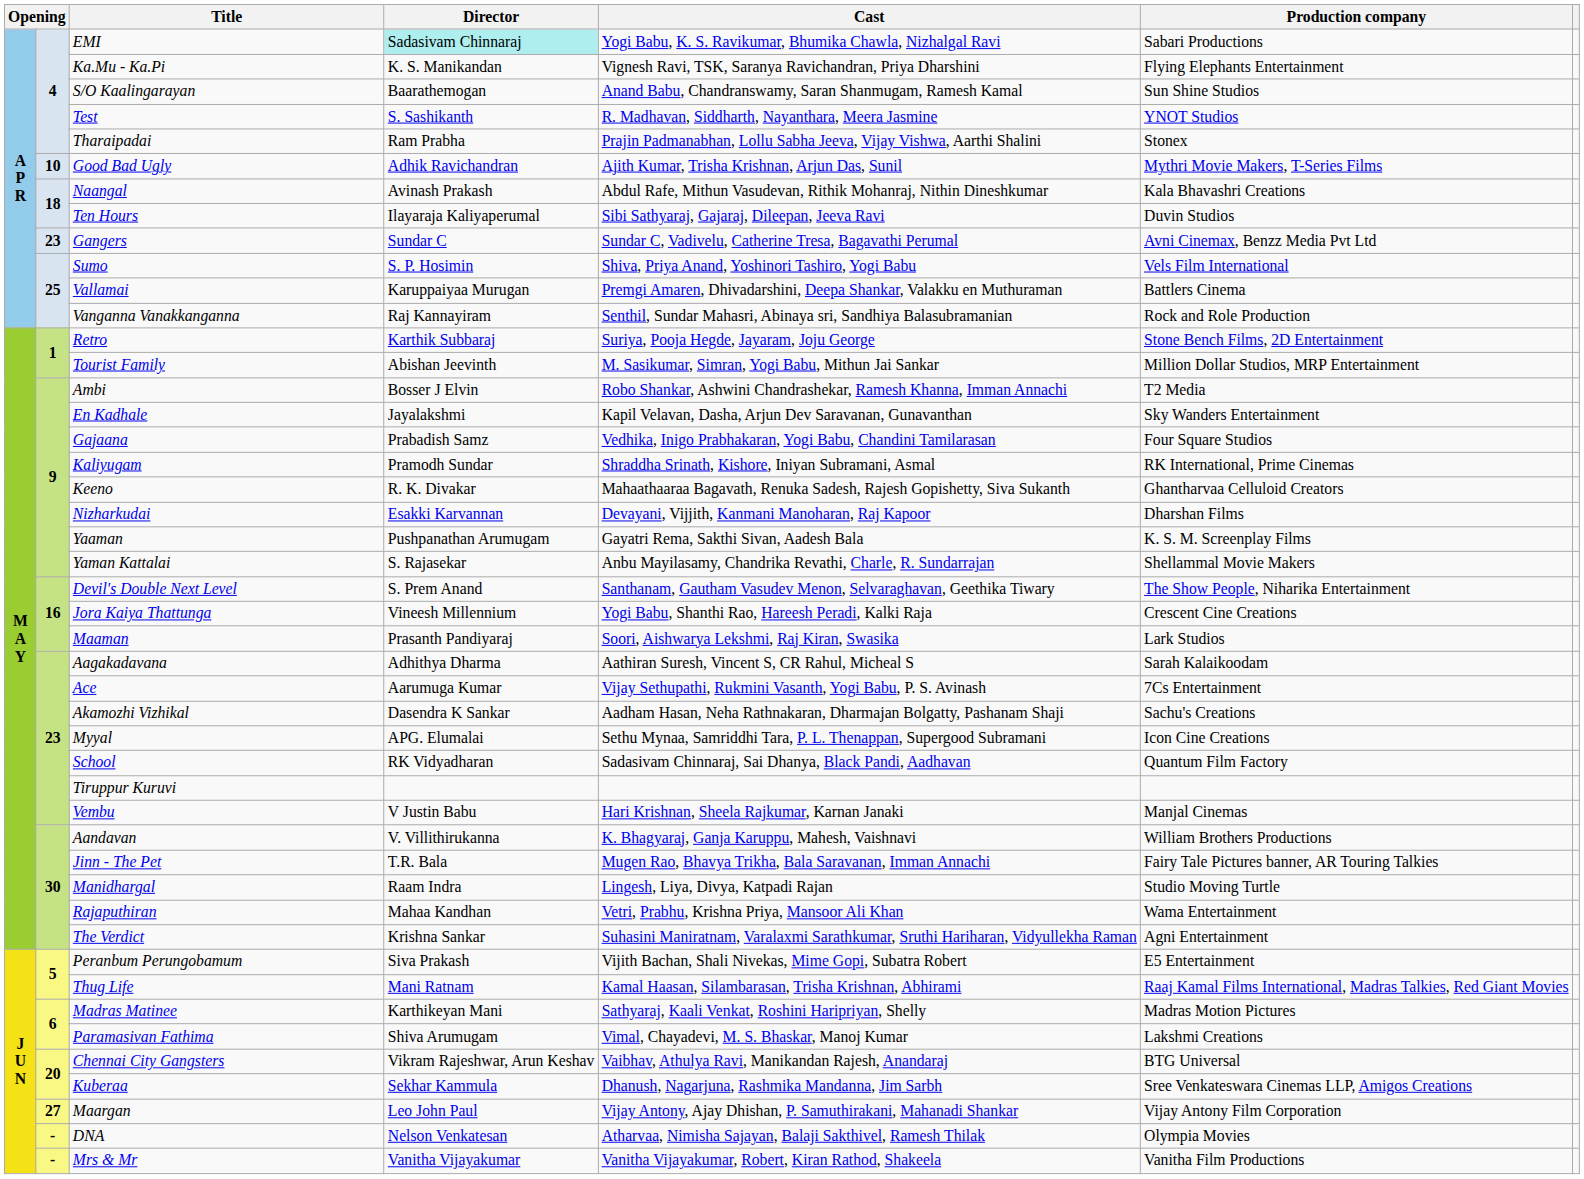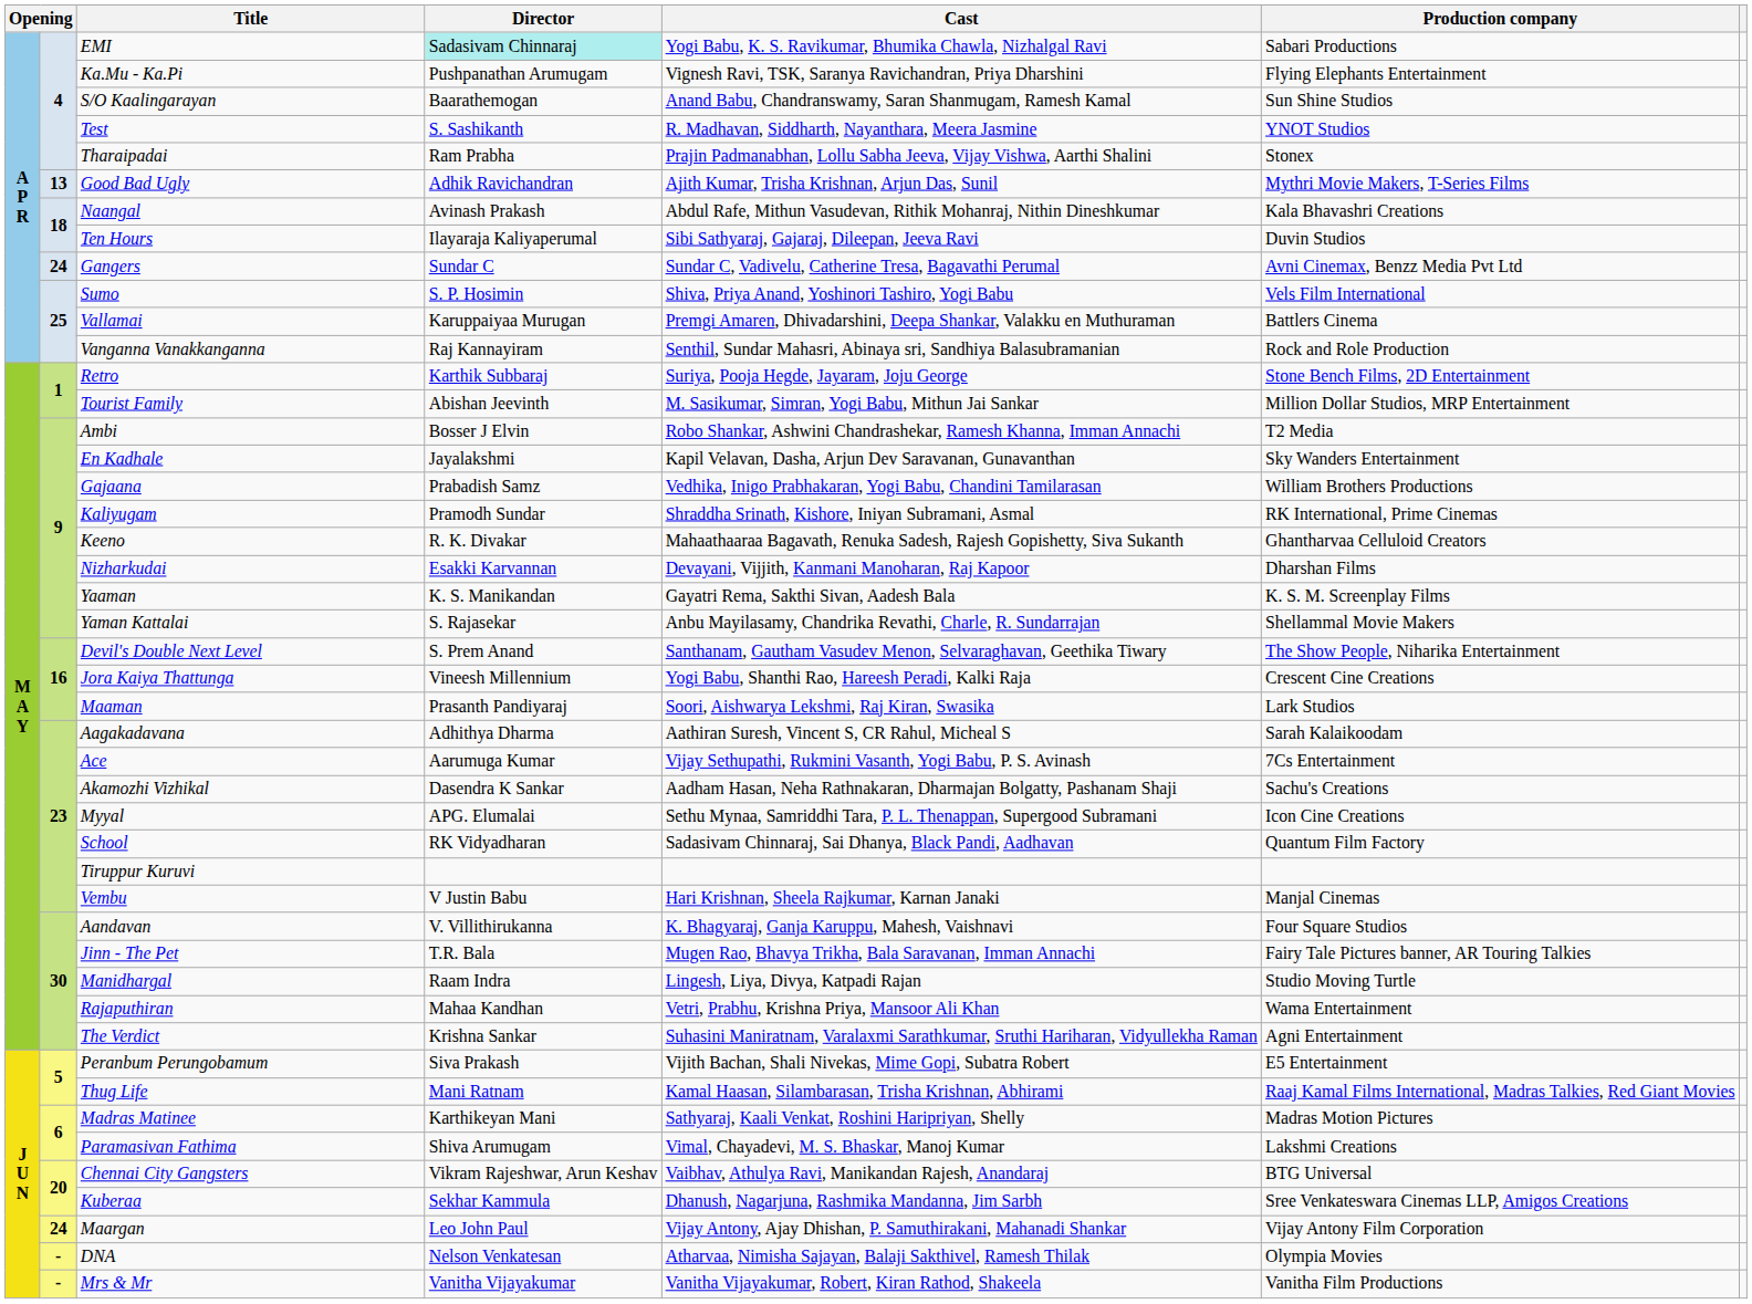Ka.Mu - Ka.Pi | Director: K. S. Manikandan -> Pushpanathan Arumugam
Good Bad Ugly | column 2: 10 -> 13
Gangers | column 2: 23 -> 24
Gajaana | Production company: Four Square Studios -> William Brothers Productions
Yaaman | Director: Pushpanathan Arumugam -> K. S. Manikandan
Aandavan | Production company: William Brothers Productions -> Four Square Studios
Maargan | column 2: 27 -> 24
